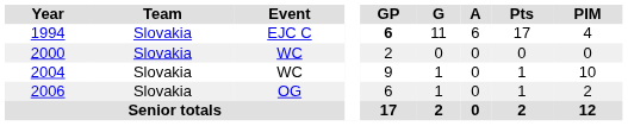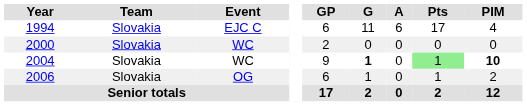1994 | GP: bold -> normal
2004 | G: normal -> bold
2004 | Pts: no background -> lightgreen background
2004 | PIM: normal -> bold
